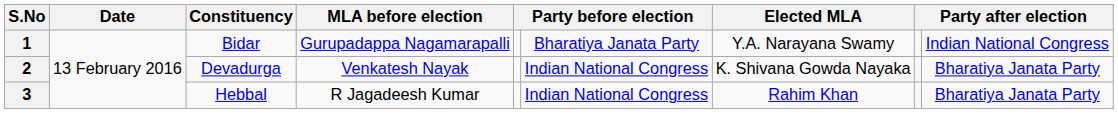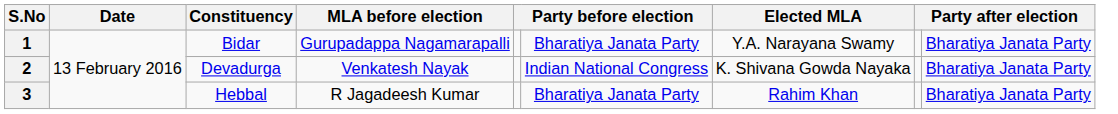1 | column 9: Indian National Congress -> Bharatiya Janata Party
3 | column 6: Indian National Congress -> Bharatiya Janata Party
